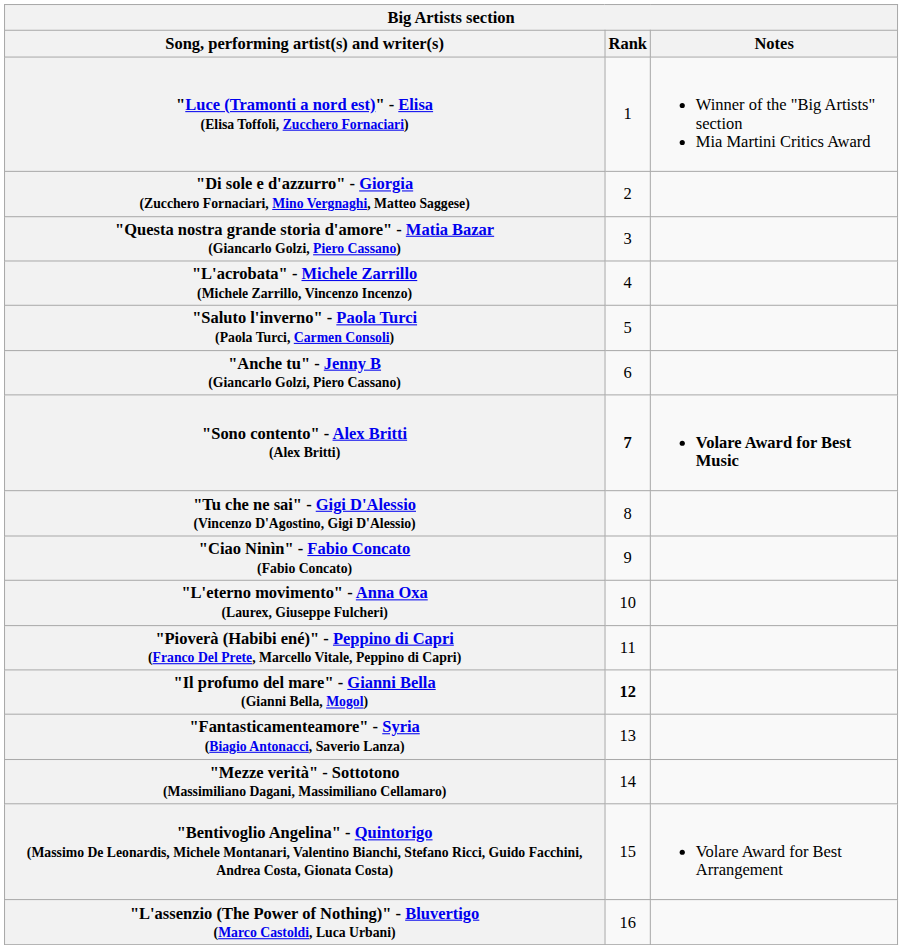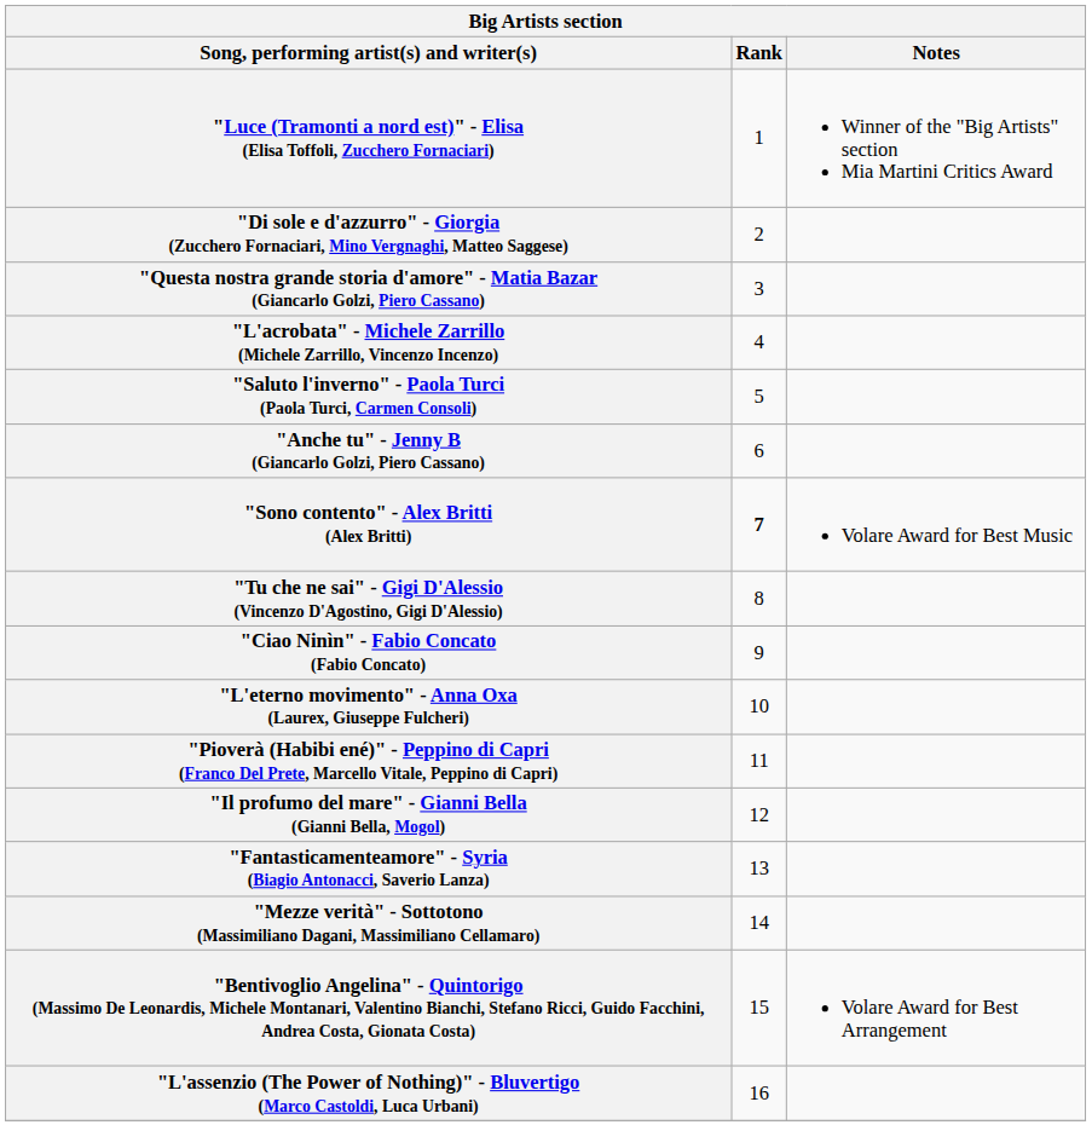"Sono contento" - Alex Britti (Alex Britti) | Notes: bold -> normal
"Il profumo del mare" - Gianni Bella (Gianni Bella, Mogol) | Rank: bold -> normal
